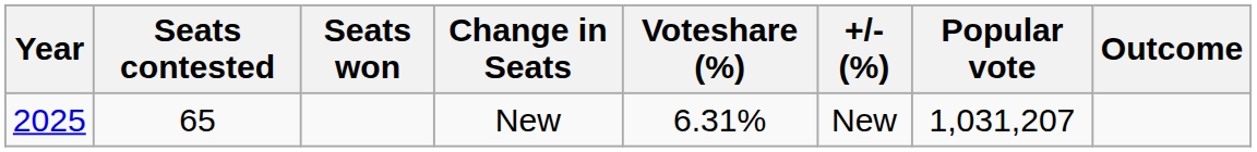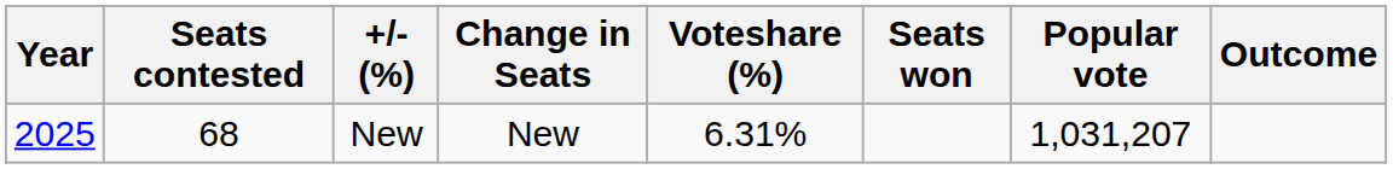columns swapped: Seats won <-> +/- (%)
row 2 | Seats contested: 65 -> 68
